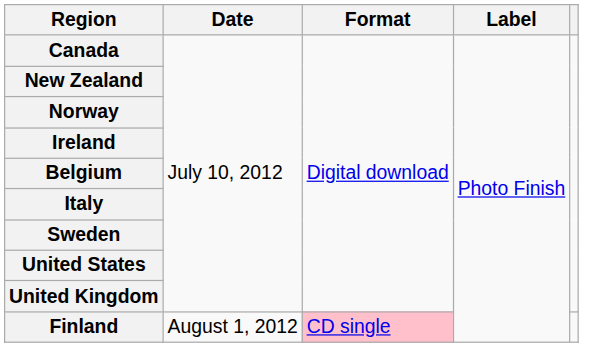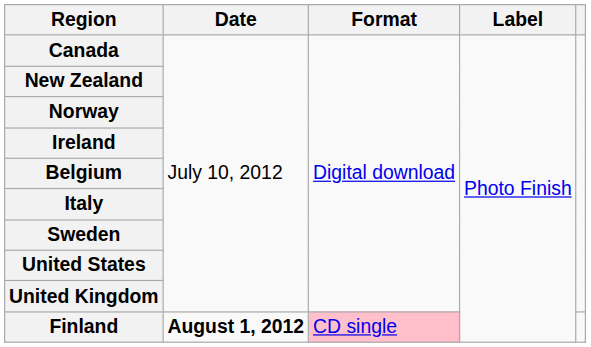Finland | Date: normal -> bold
